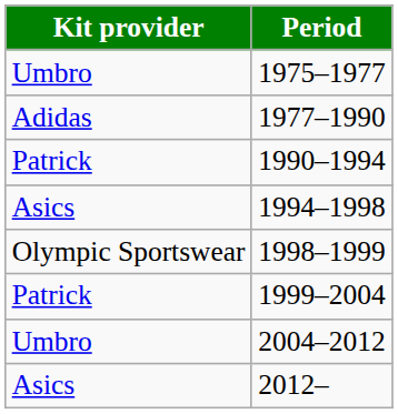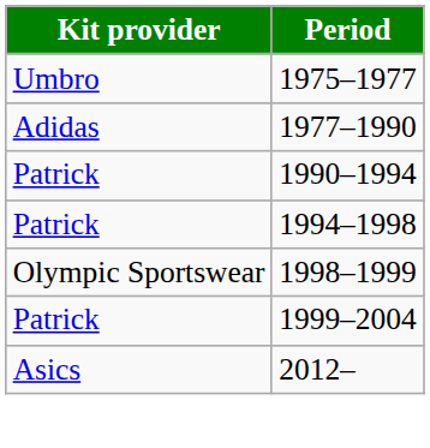1994–1998 | Kit provider: Asics -> Patrick
- row: Umbro | 2004–2012
